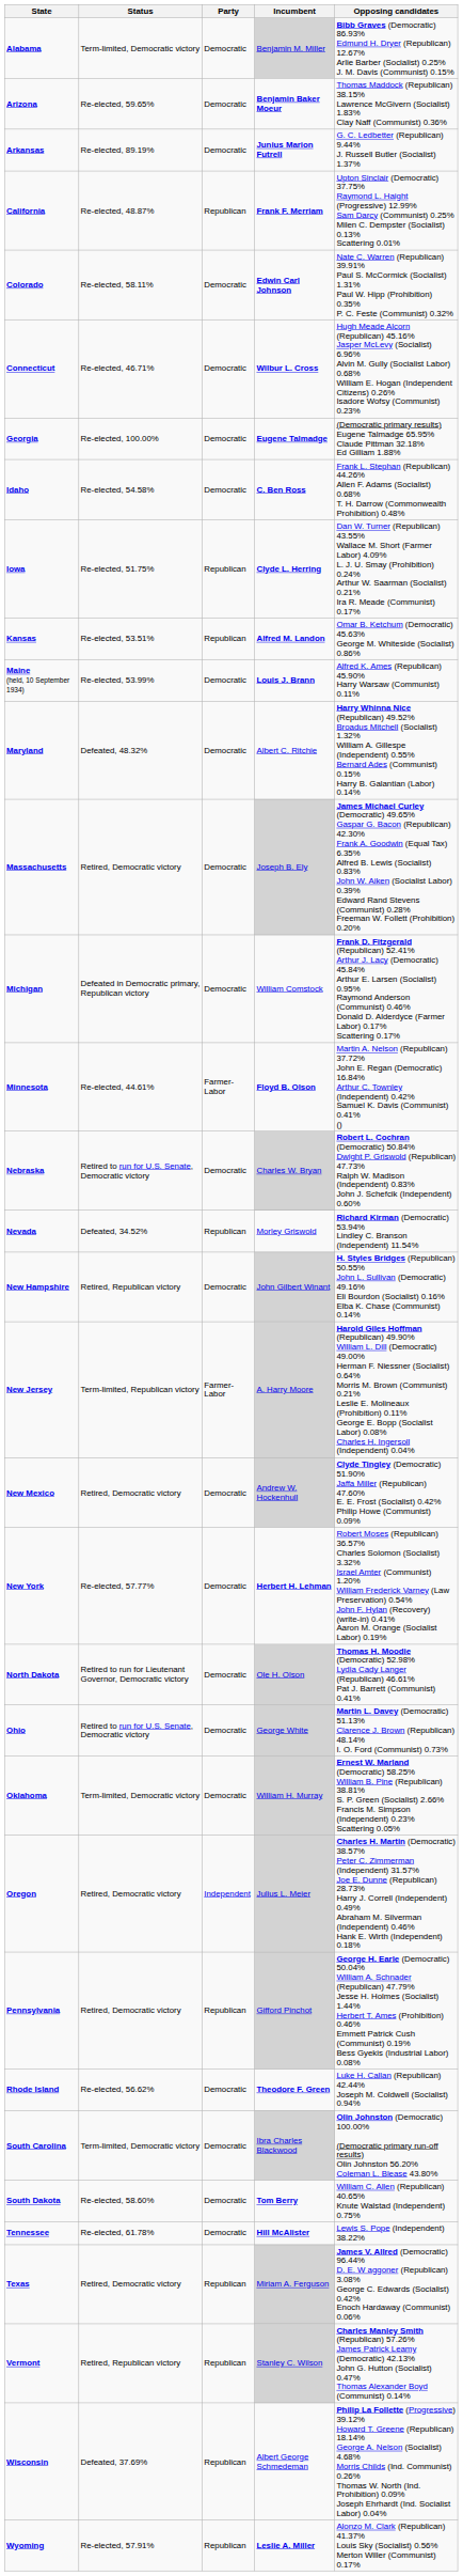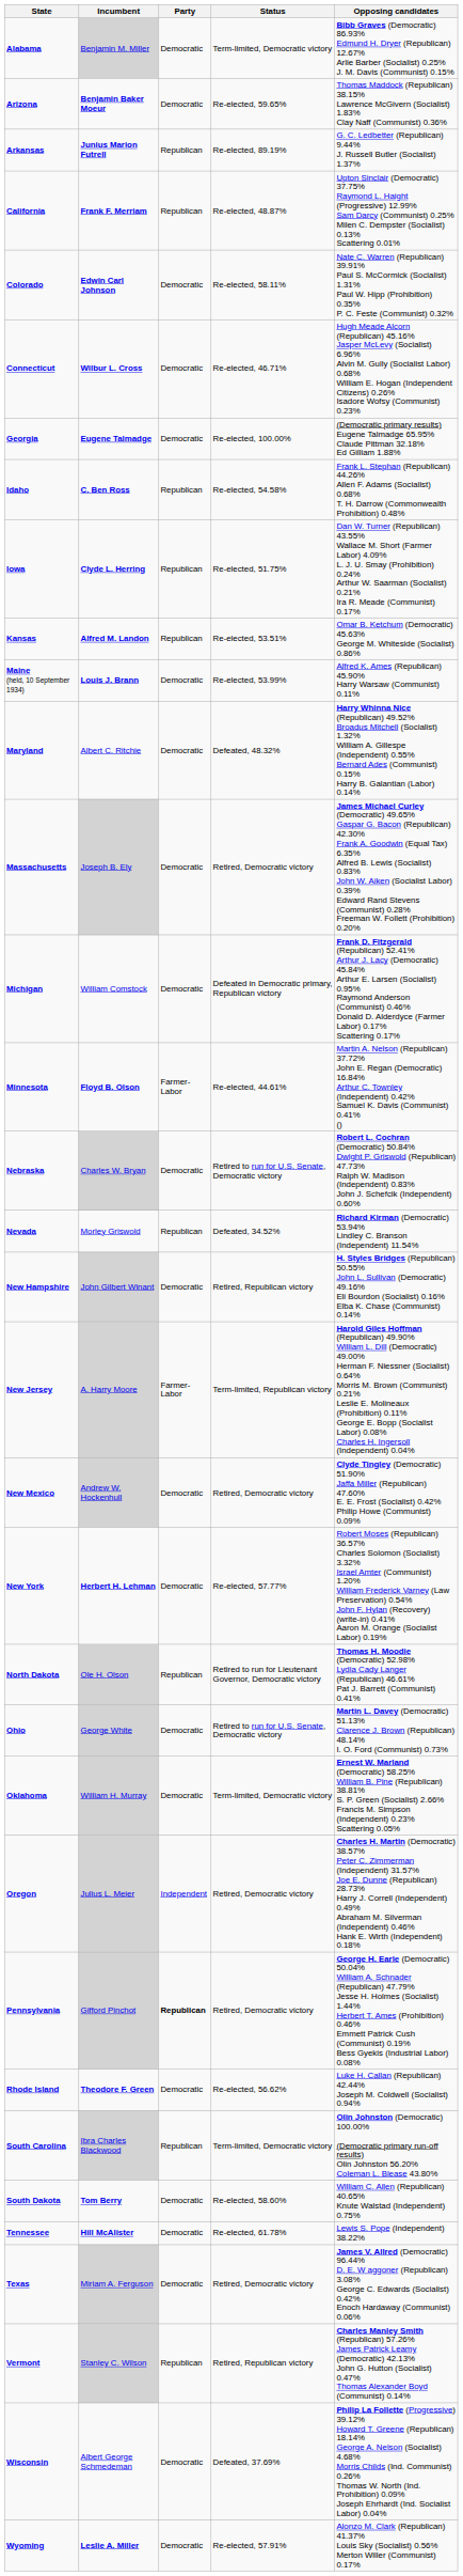columns swapped: Incumbent <-> Status
Arkansas | Party: Democratic -> Republican
Idaho | Party: Democratic -> Republican
North Dakota | Party: Democratic -> Republican
Pennsylvania | Party: normal -> bold
South Carolina | Party: Democratic -> Republican
Texas | Party: Republican -> Democratic
Wisconsin | Party: Republican -> Democratic
Wyoming | Party: Republican -> Democratic
